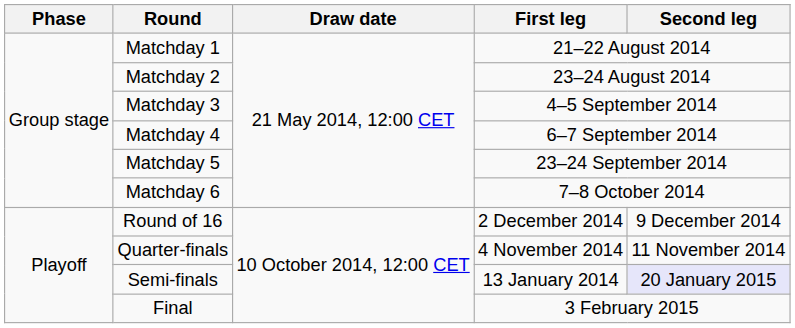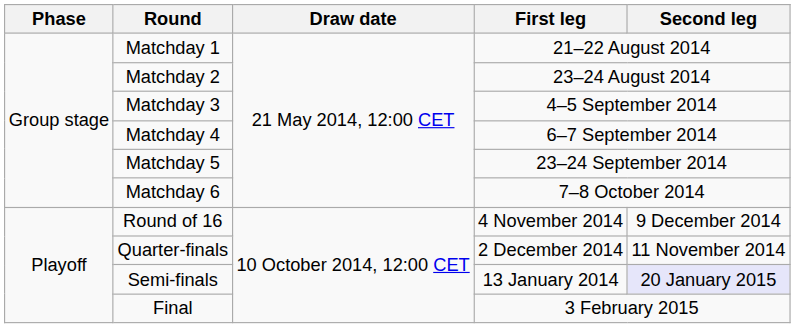Round of 16 | First leg: 2 December 2014 -> 4 November 2014
Quarter-finals | First leg: 4 November 2014 -> 2 December 2014
